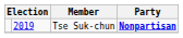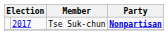Tse Suk-chun | column 2: 2019 -> 2017
